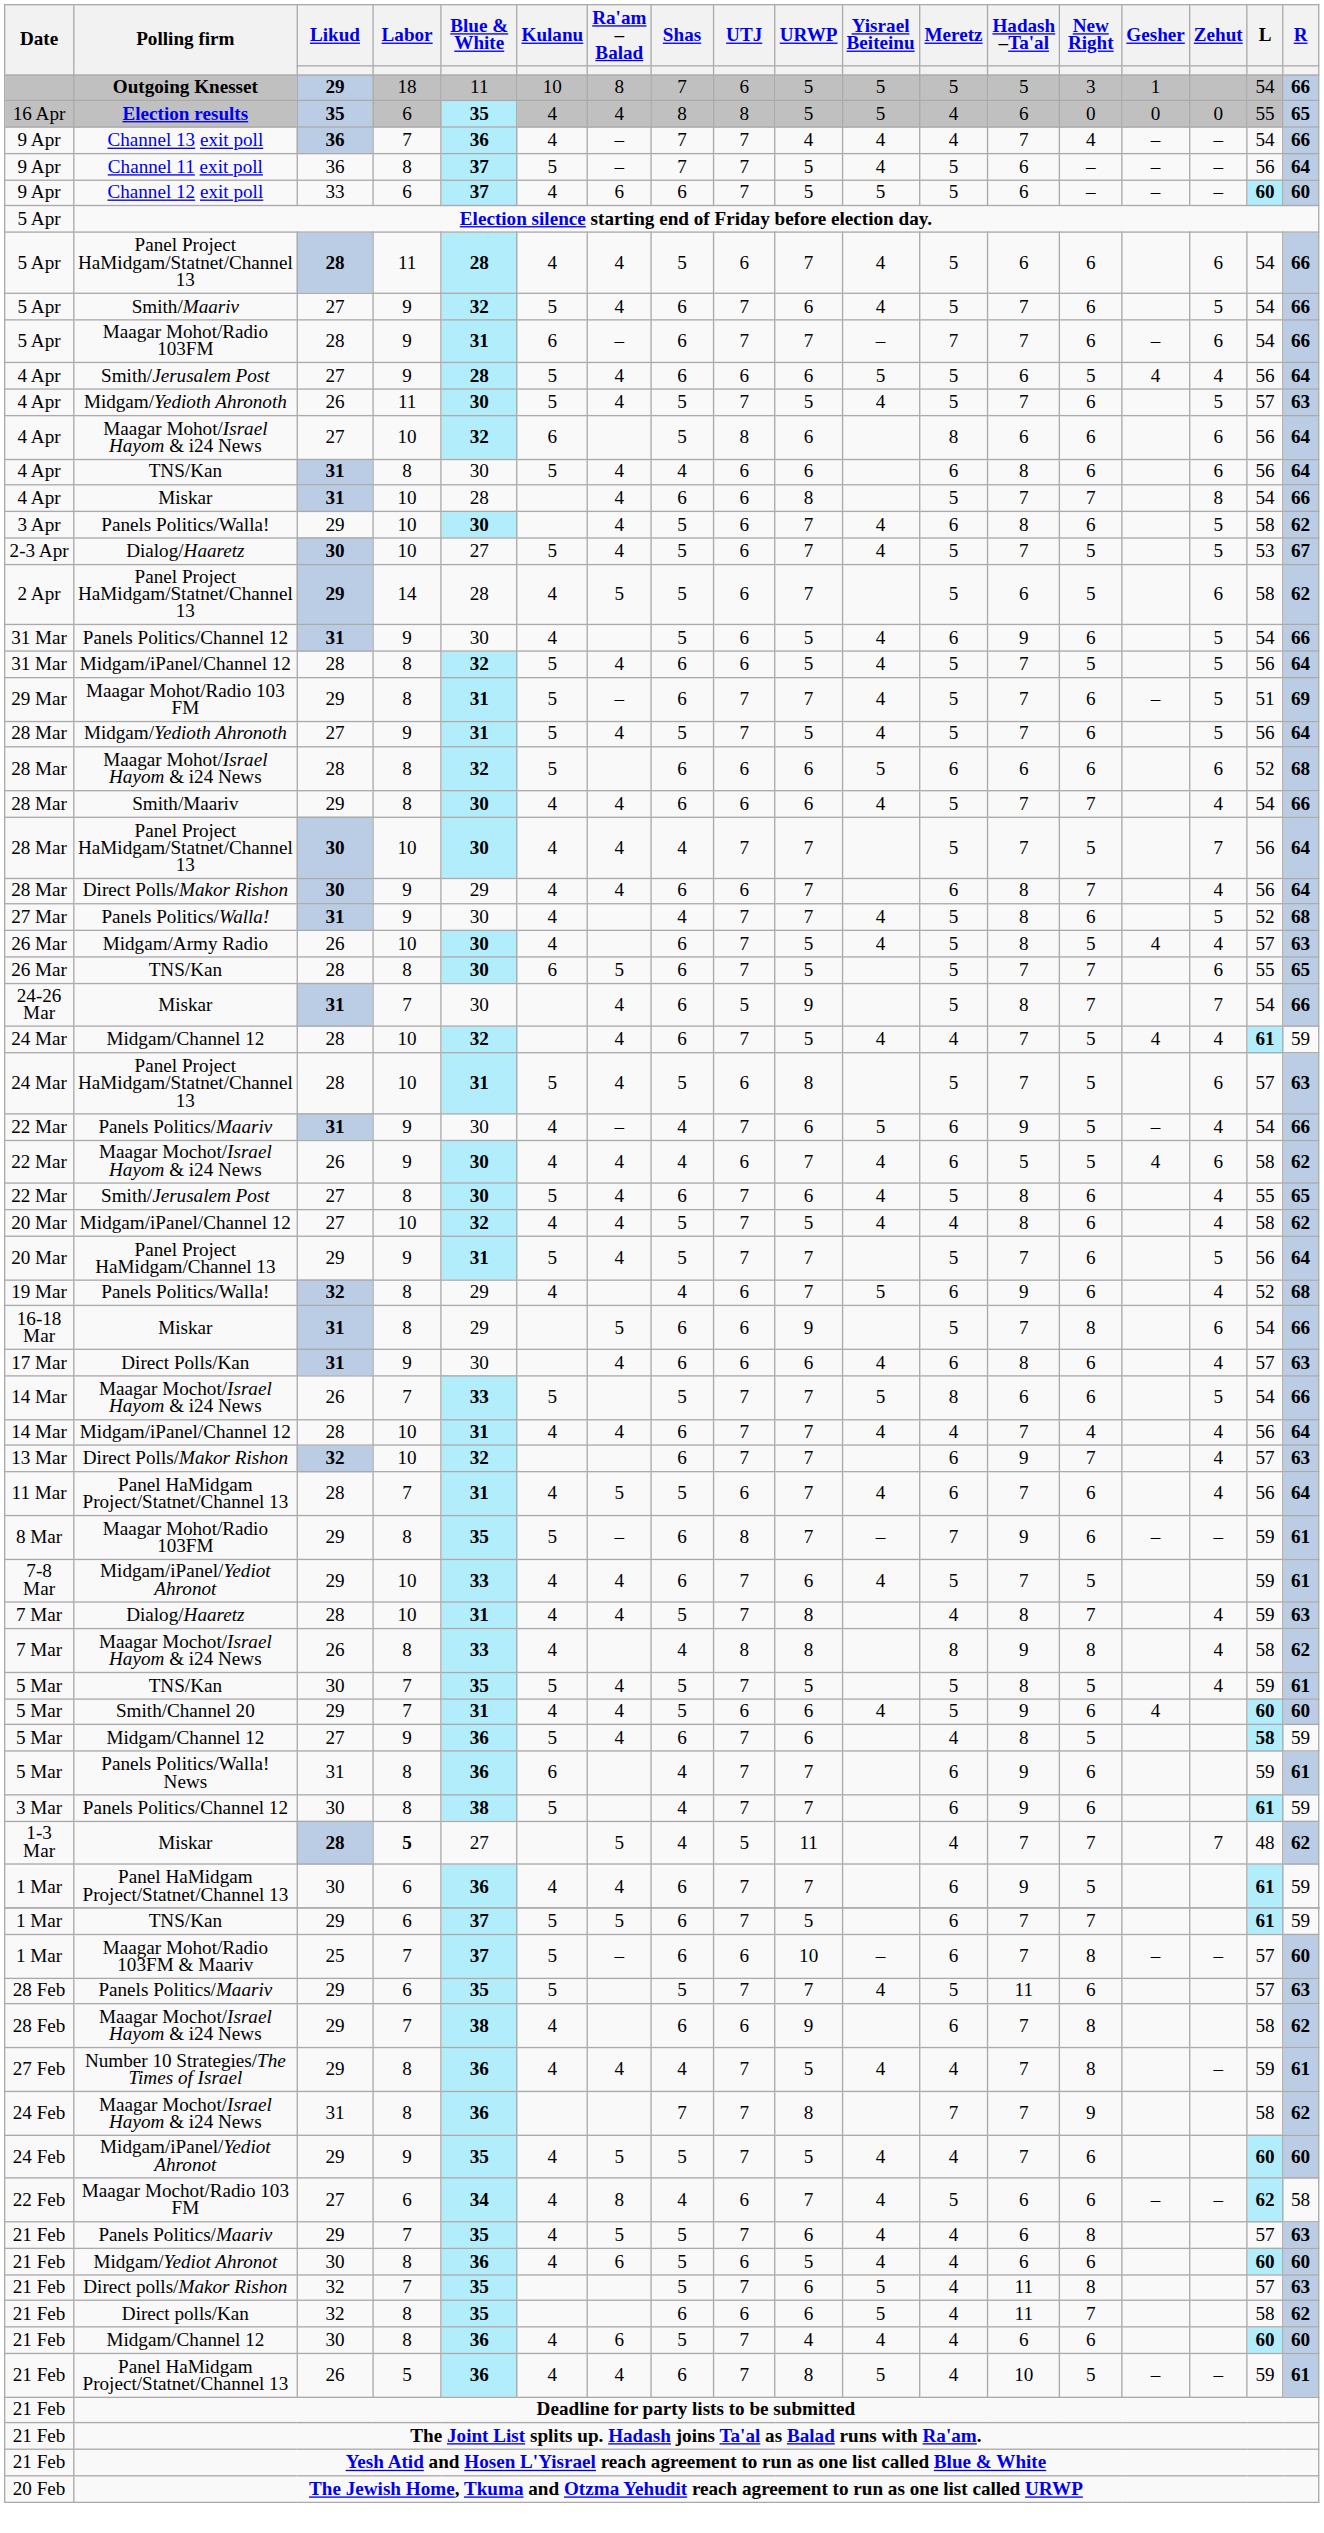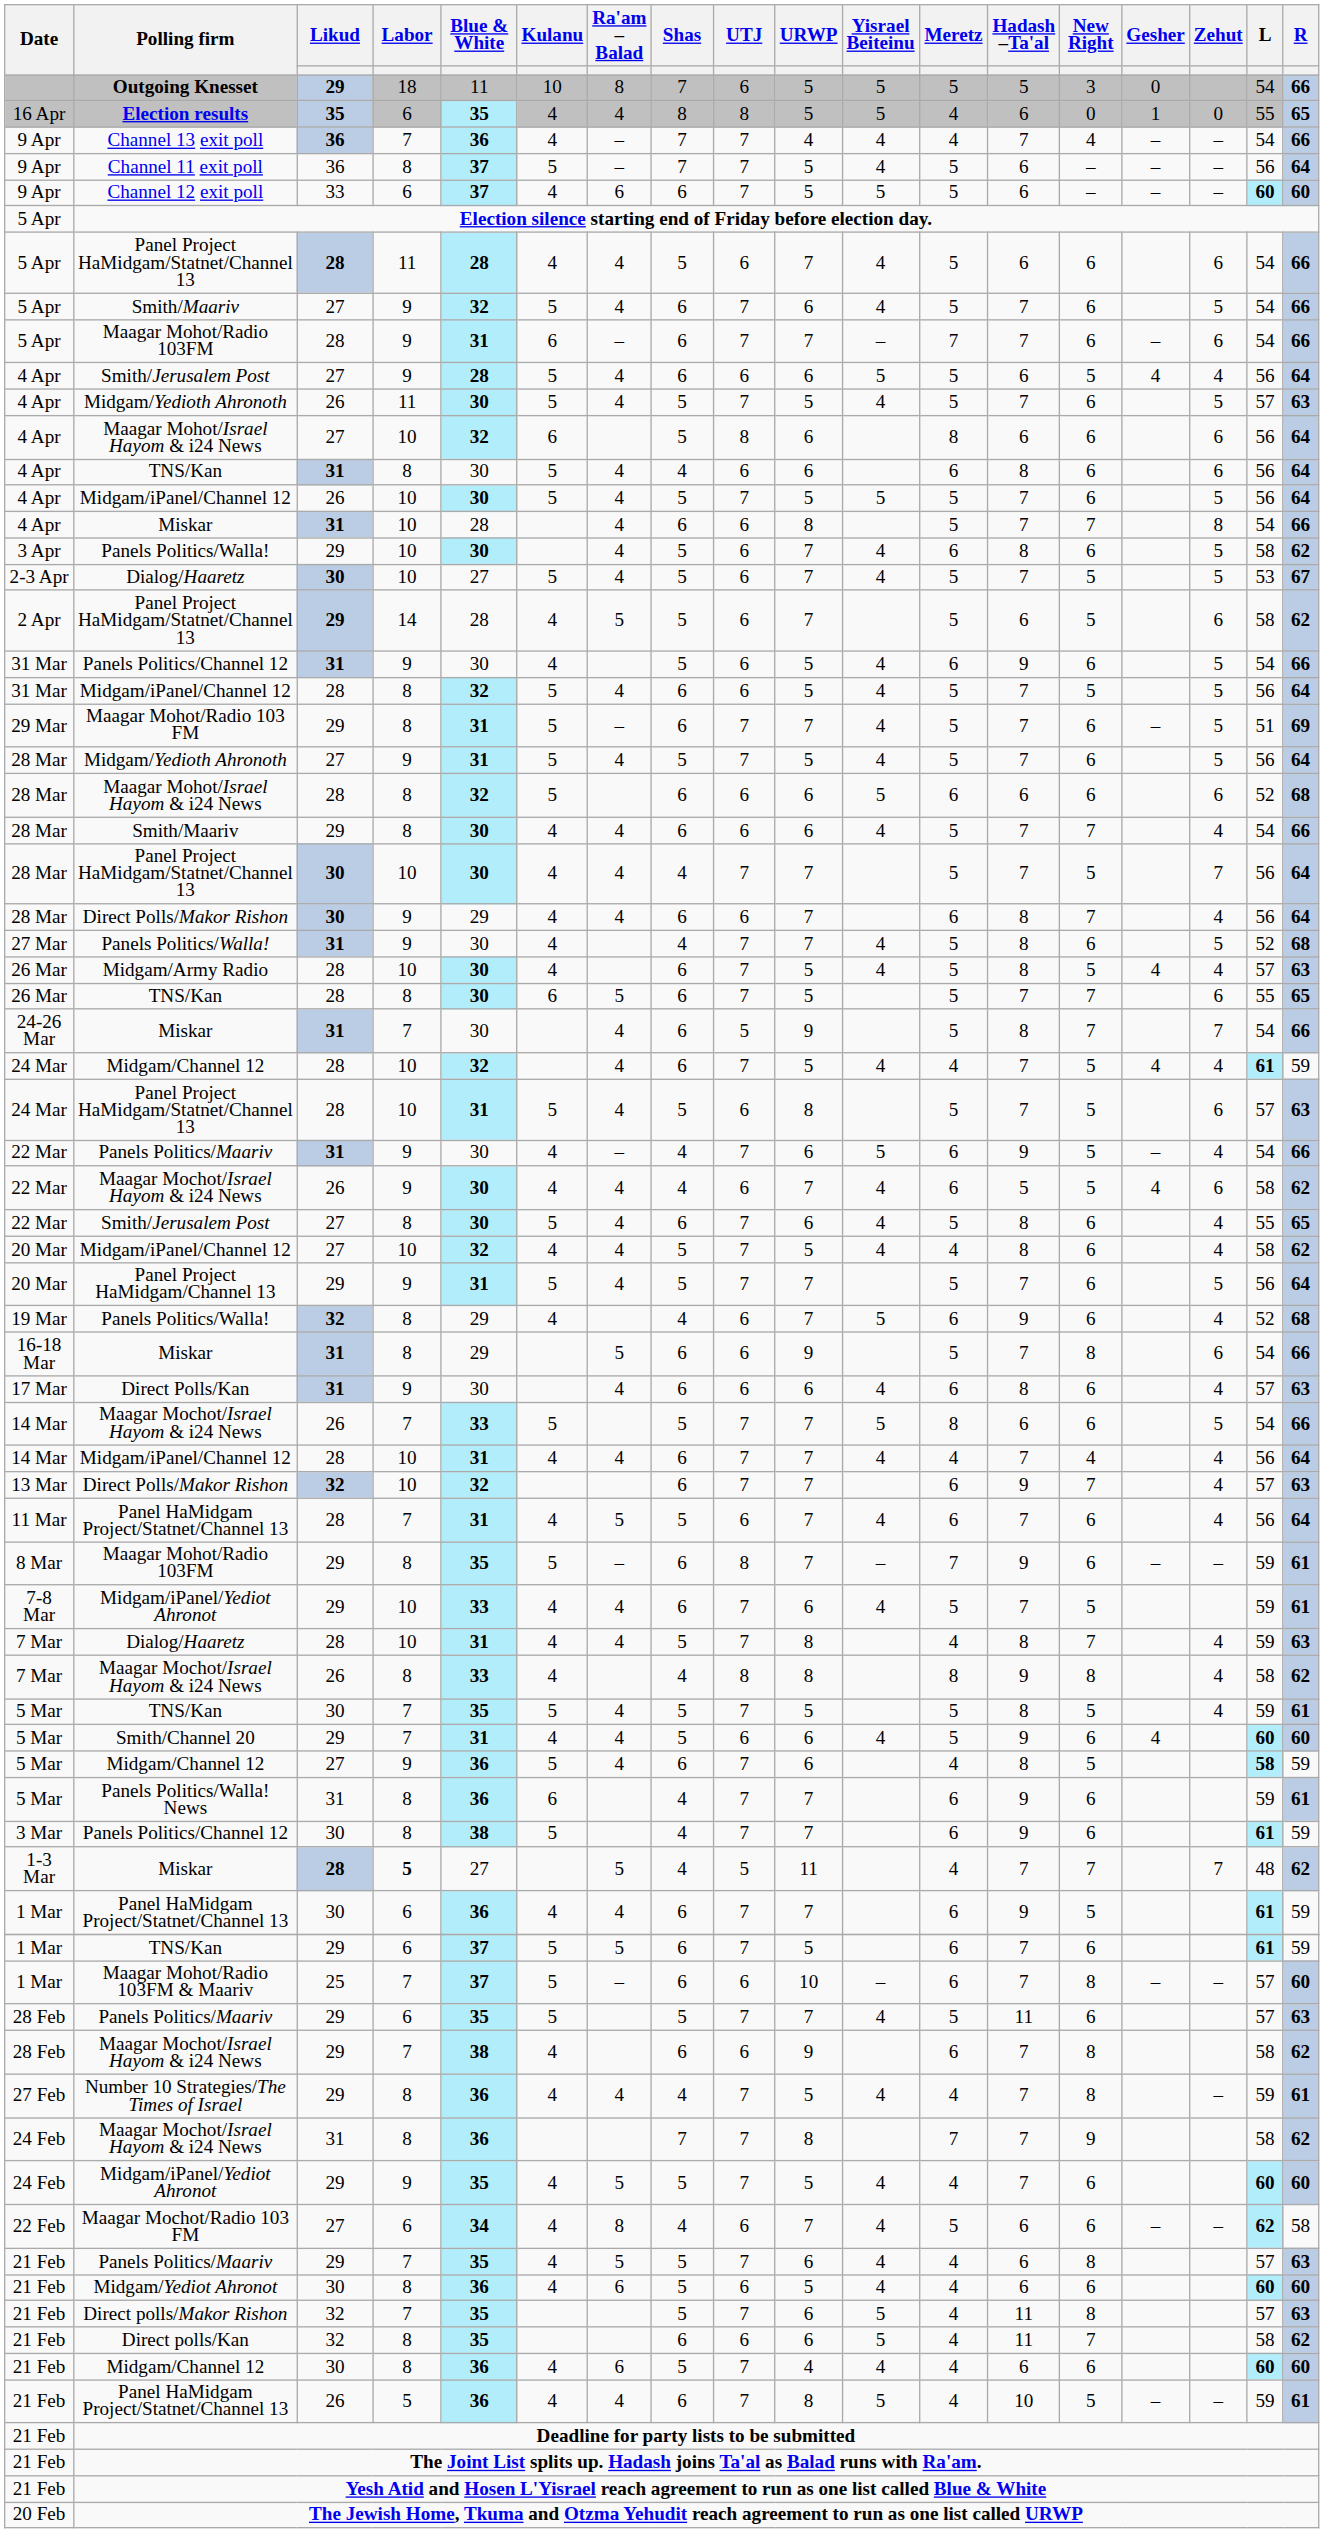Outgoing Knesset | Gesher: 1 -> 0
Election results | Gesher: 0 -> 1
+ row: 4 Apr | Midgam/iPanel/Channel 12 | 26 | 10 | 30 | 5 | 4 | 5 | 7 | 5 | 5 | 5 | 7 | 6 | 5 | 56 | 64
Midgam/Army Radio | Likud: 26 -> 28
1 Mar / TNS/Kan | New Right: 7 -> 6
